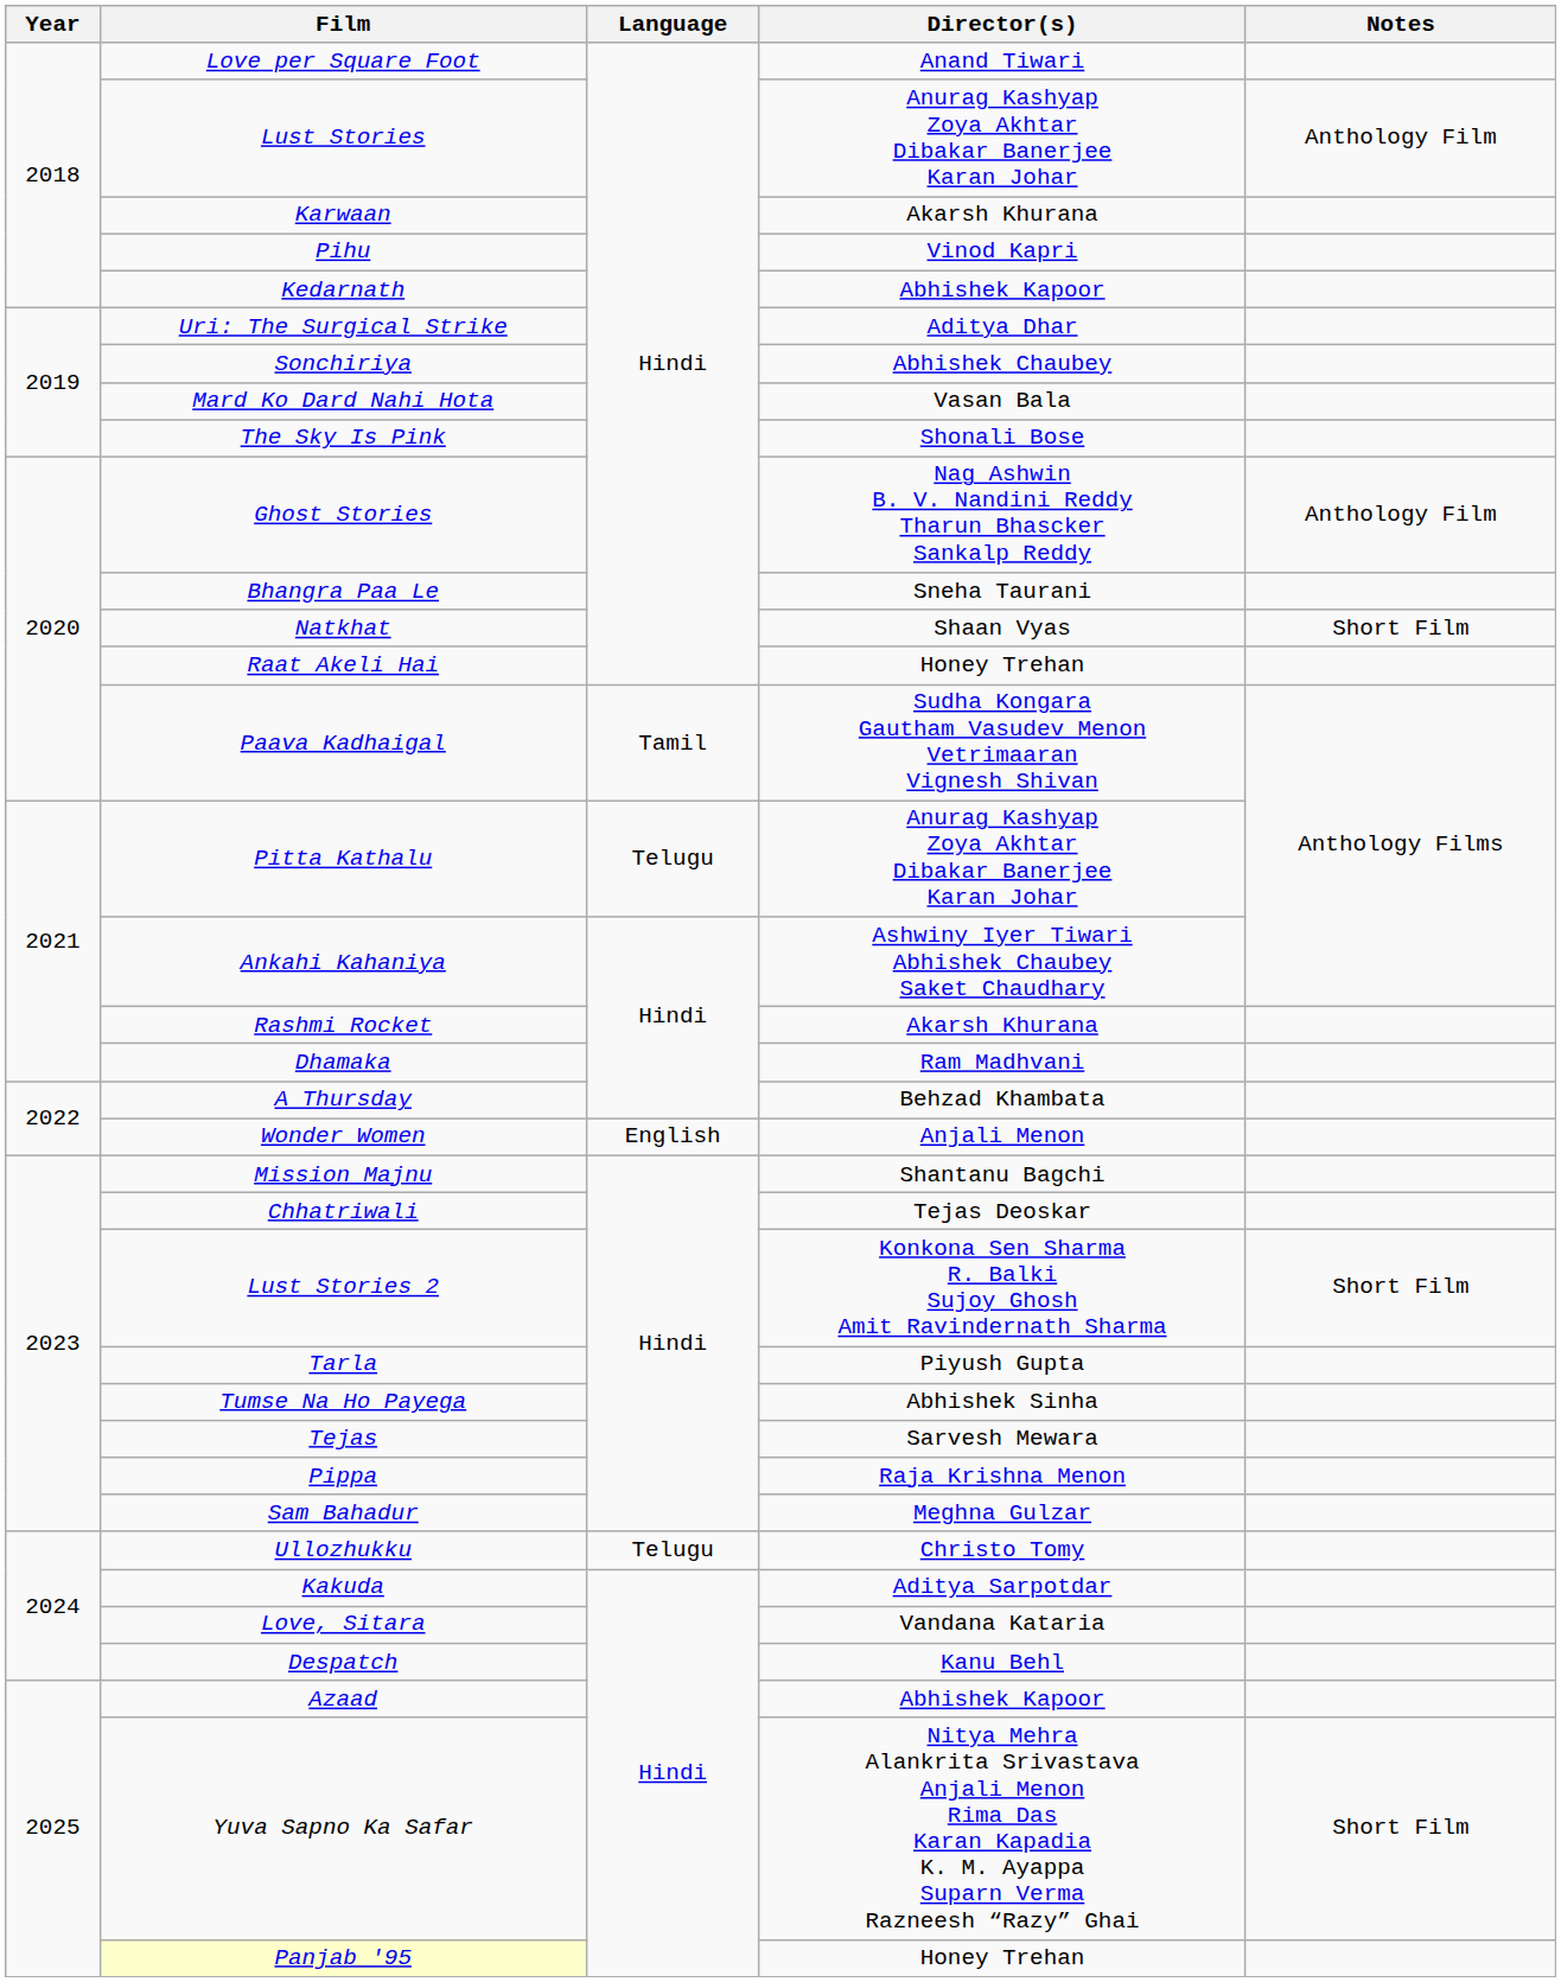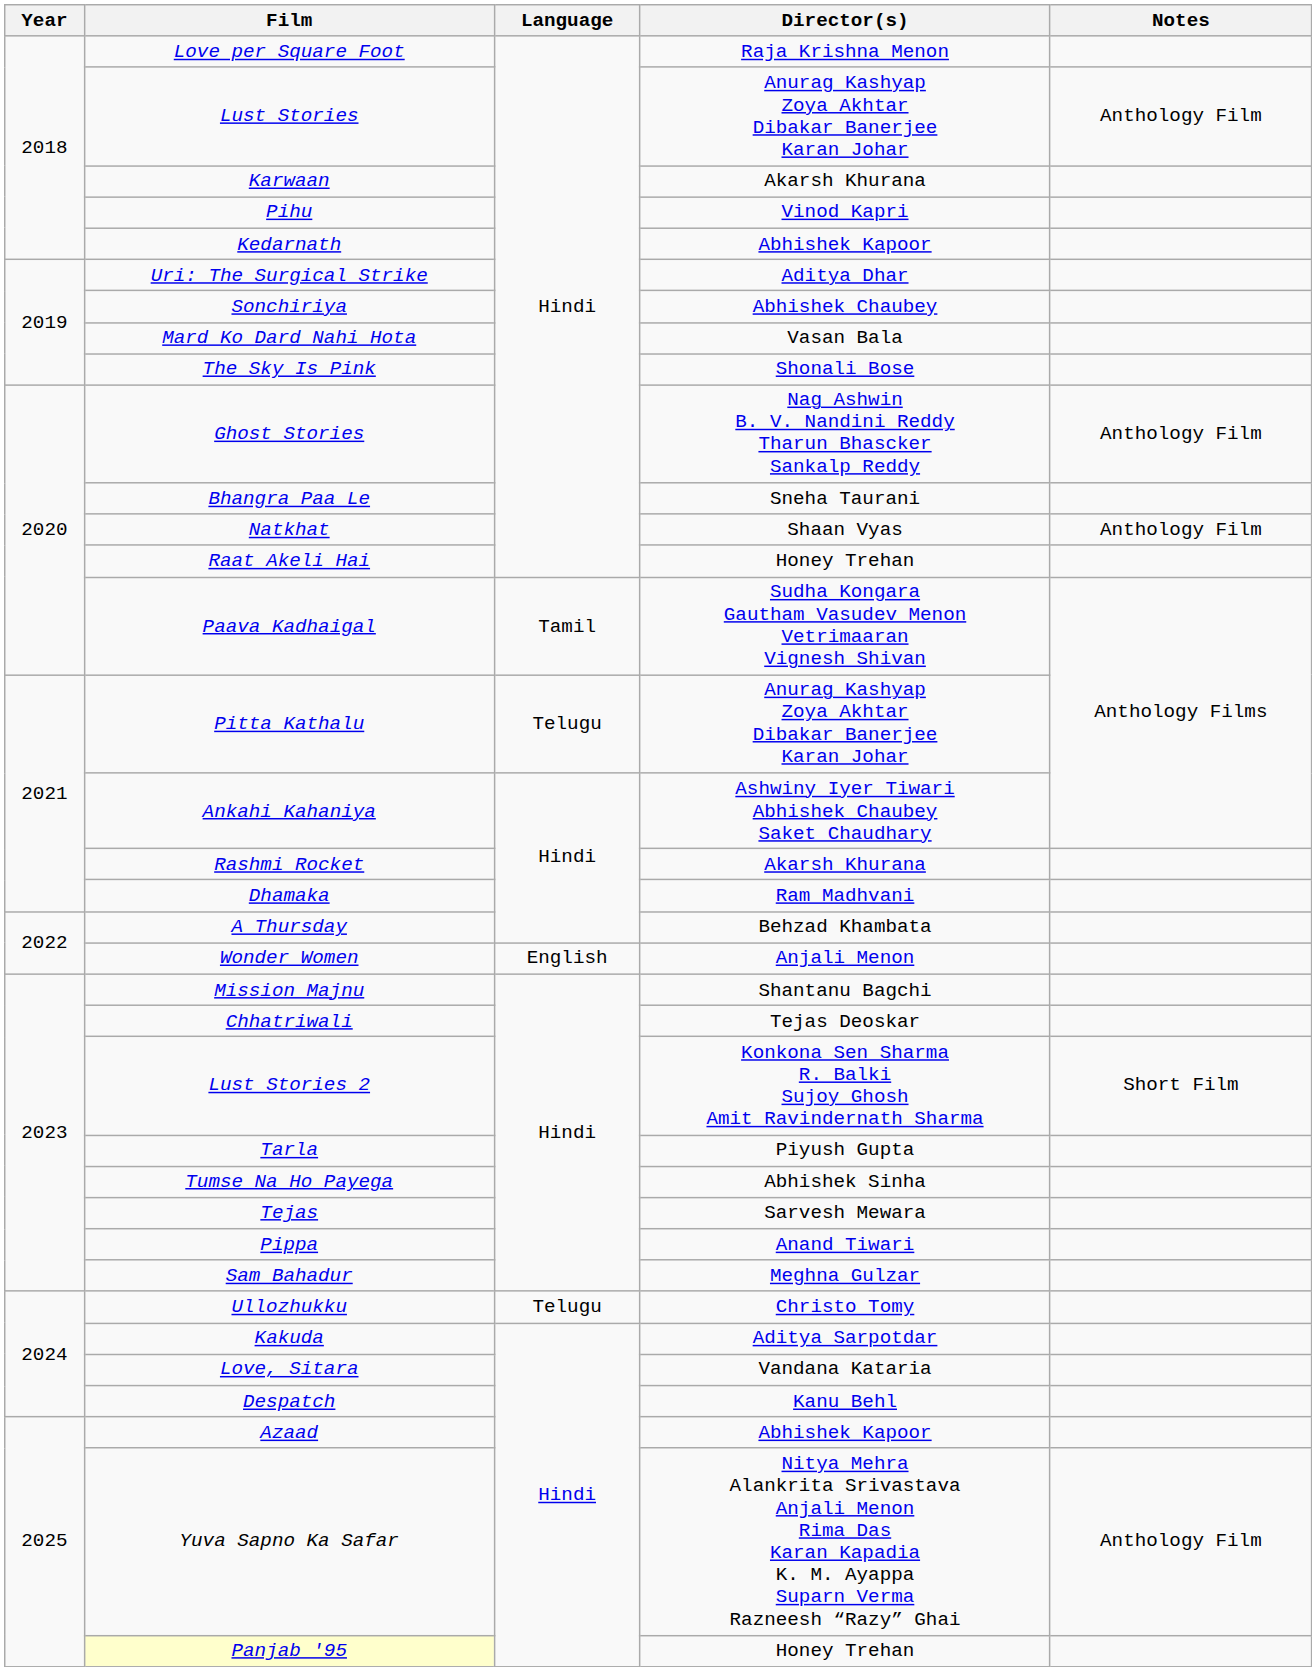Love per Square Foot | Director(s): Anand Tiwari -> Raja Krishna Menon
Natkhat | Notes: Short Film -> Anthology Film
Pippa | Director(s): Raja Krishna Menon -> Anand Tiwari
Yuva Sapno Ka Safar | Notes: Short Film -> Anthology Film
